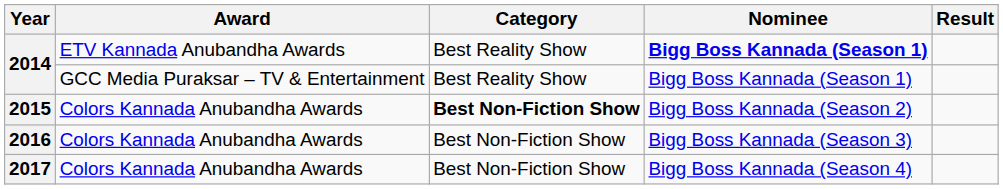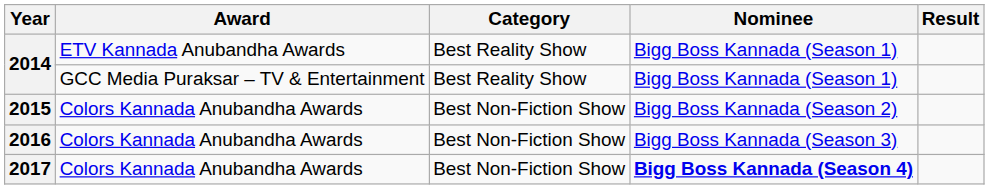2014 / ETV Kannada Anubandha Awards | Nominee: bold -> normal
2015 | Category: bold -> normal
2017 | Nominee: normal -> bold
